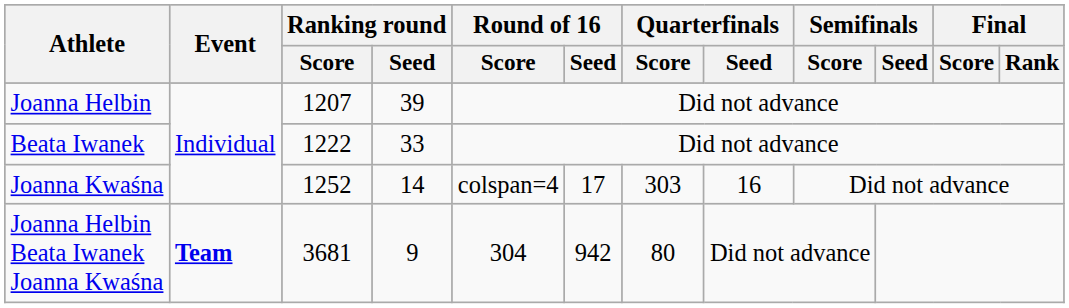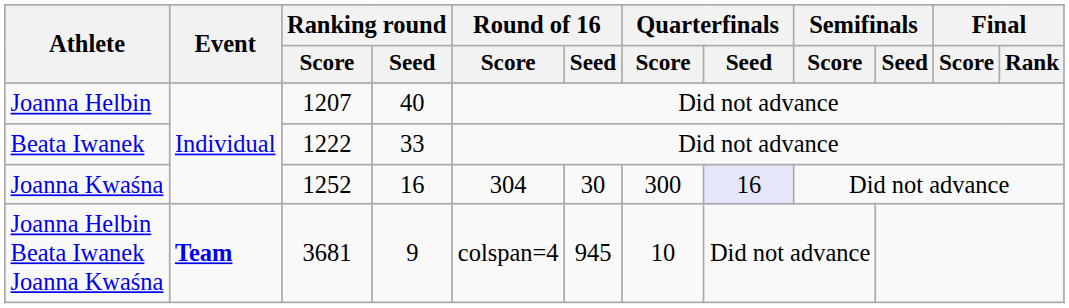Joanna Helbin | Ranking round / Seed: 39 -> 40
Joanna Kwaśna | Ranking round / Seed: 14 -> 16
Joanna Kwaśna | Round of 16 / Score: colspan=4 -> 304
Joanna Kwaśna | Round of 16 / Seed: 17 -> 30
Joanna Kwaśna | Quarterfinals / Score: 303 -> 300
Joanna Kwaśna | Quarterfinals / Seed: no background -> lavender background
Joanna Helbin Beata Iwanek Joanna Kwaśna | Round of 16 / Score: 304 -> colspan=4
Joanna Helbin Beata Iwanek Joanna Kwaśna | Round of 16 / Seed: 942 -> 945
Joanna Helbin Beata Iwanek Joanna Kwaśna | Quarterfinals / Score: 80 -> 10
